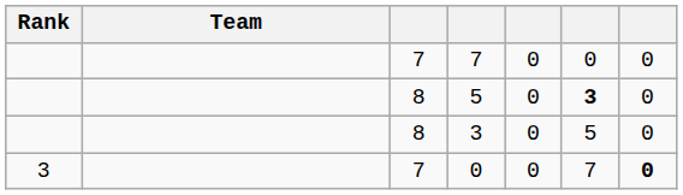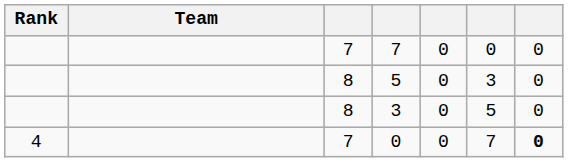row 3 | column 6: bold -> normal
row 5 | Rank: 3 -> 4
